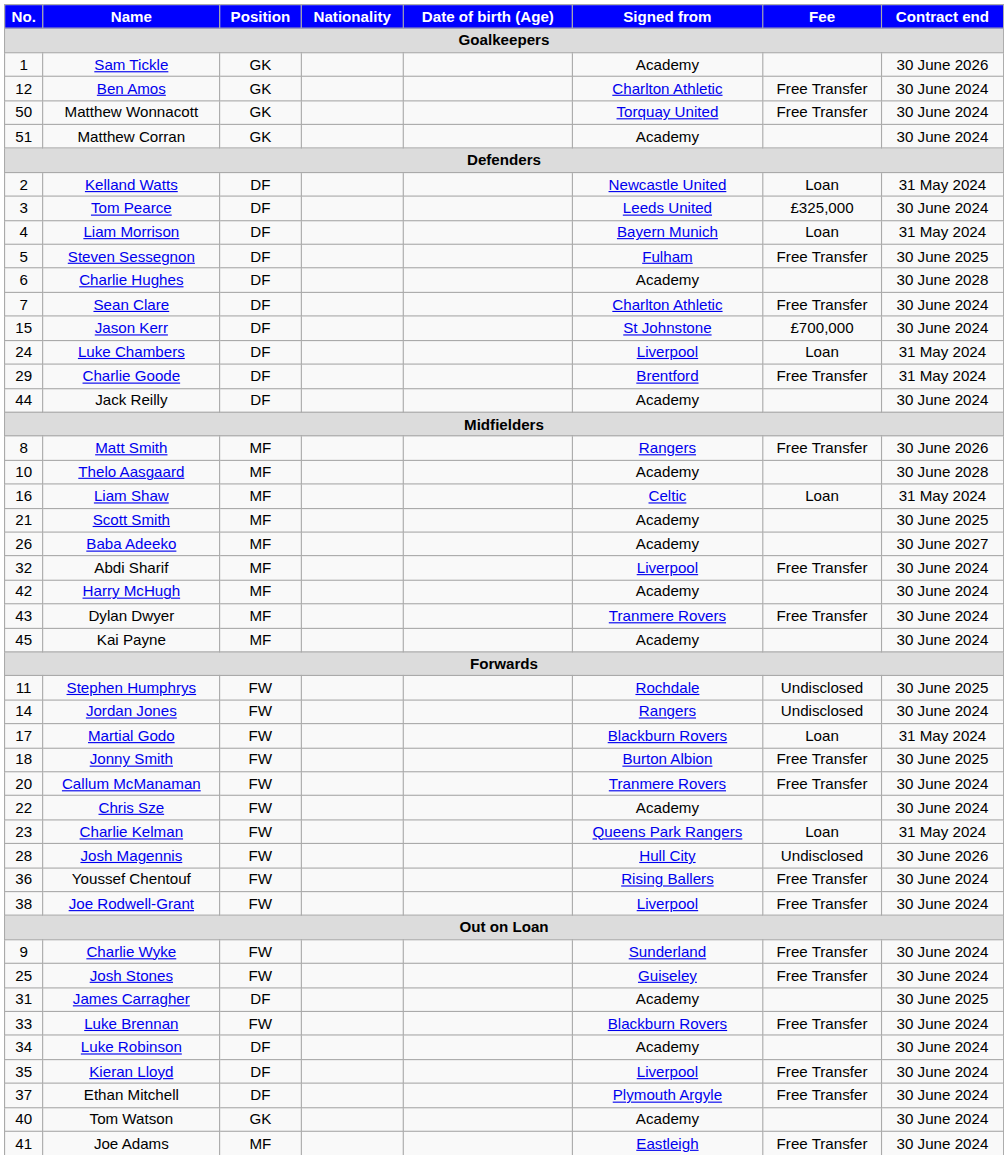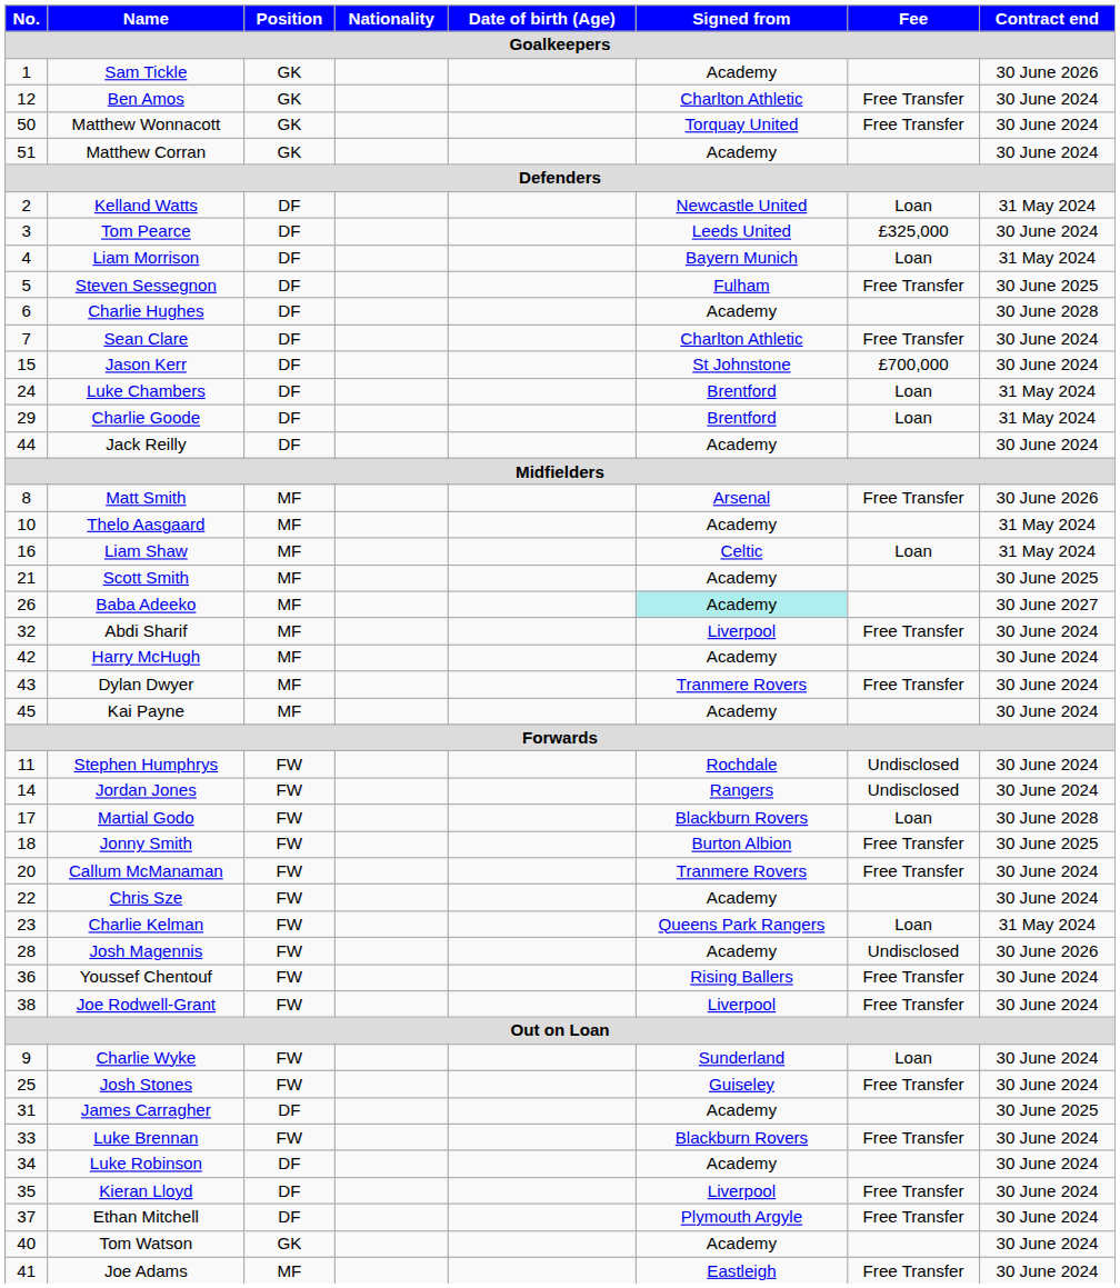Luke Chambers | Signed from: Liverpool -> Brentford
Charlie Goode | Fee: Free Transfer -> Loan
Matt Smith | Signed from: Rangers -> Arsenal
Thelo Aasgaard | Contract end: 30 June 2028 -> 31 May 2024
Baba Adeeko | Signed from: no background -> paleturquoise background
Stephen Humphrys | Contract end: 30 June 2025 -> 30 June 2024
Martial Godo | Contract end: 31 May 2024 -> 30 June 2028
Josh Magennis | Signed from: Hull City -> Academy
Charlie Wyke | Fee: Free Transfer -> Loan
